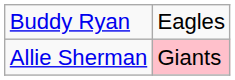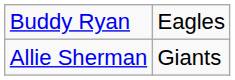Allie Sherman | column 2: pink background -> no background
